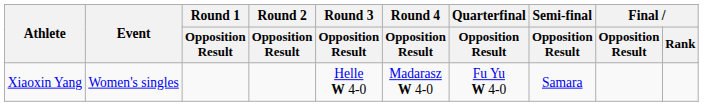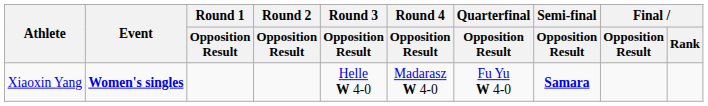Xiaoxin Yang | Event: normal -> bold
Xiaoxin Yang | Semi-final / Opposition Result: normal -> bold
